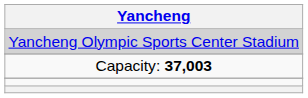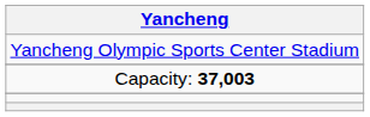row 2 | column 1: lightgrey background -> no background
